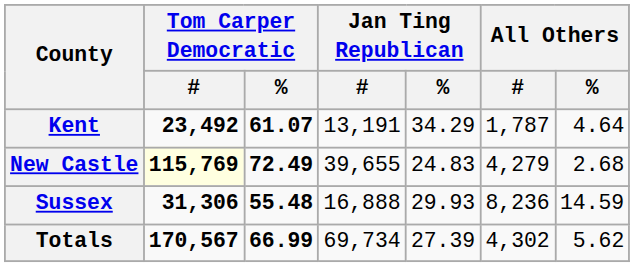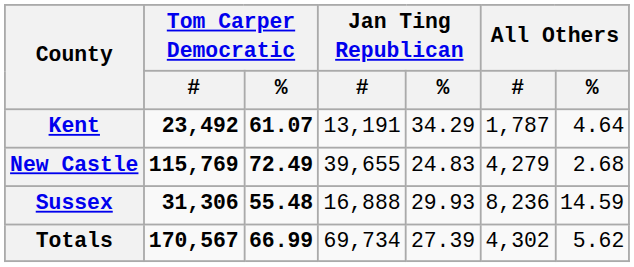New Castle | Tom Carper Democratic / #: lightyellow background -> no background
